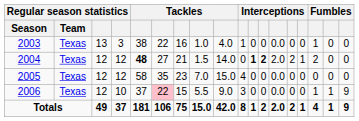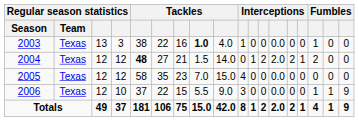2003 | column 8: normal -> bold
2004 | column 11: bold -> normal
2004 | column 12: bold -> normal
2006 | column 6: pink background -> no background
